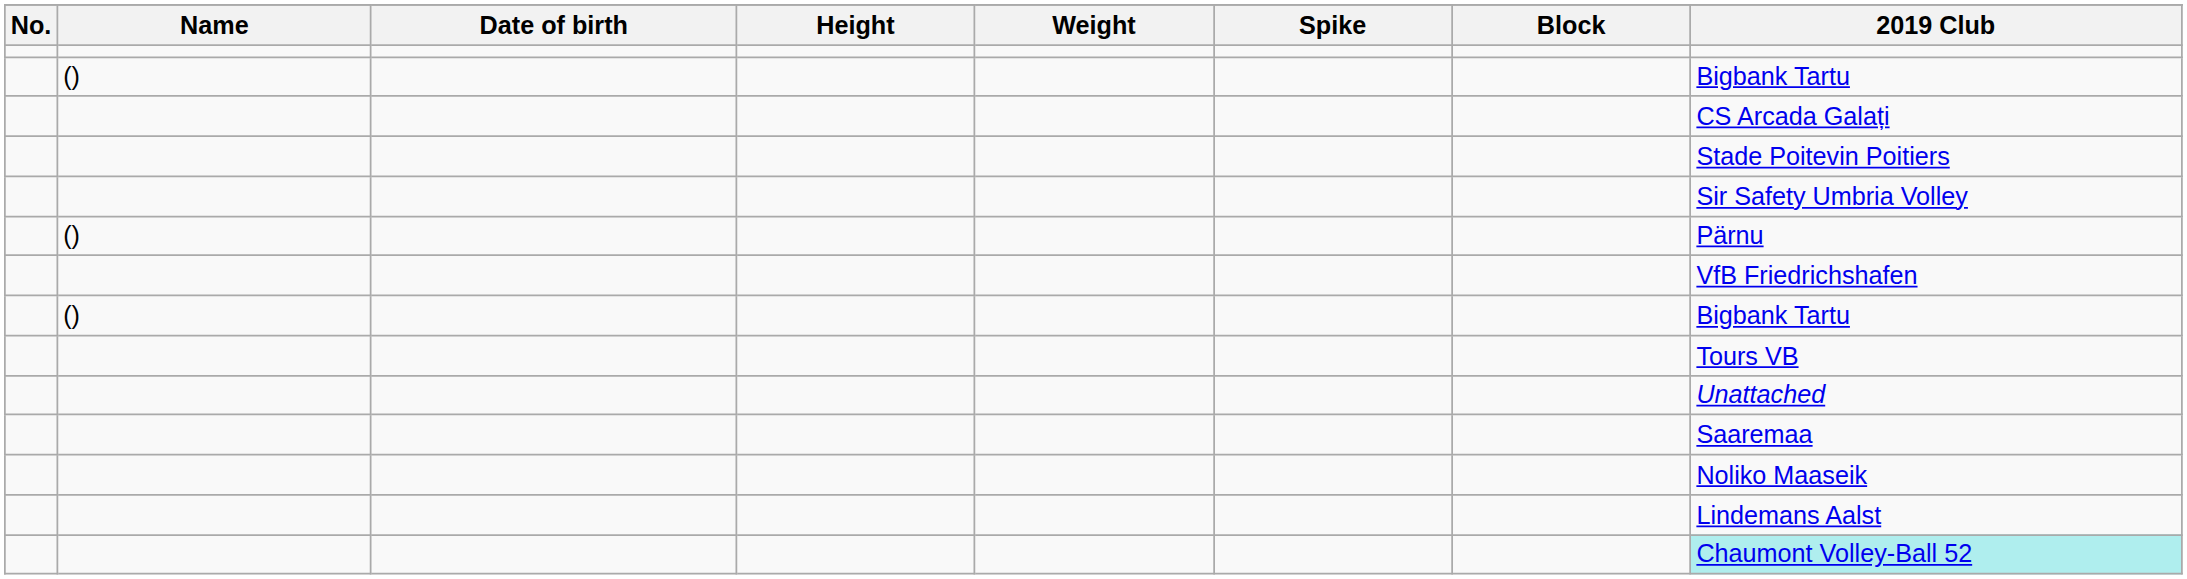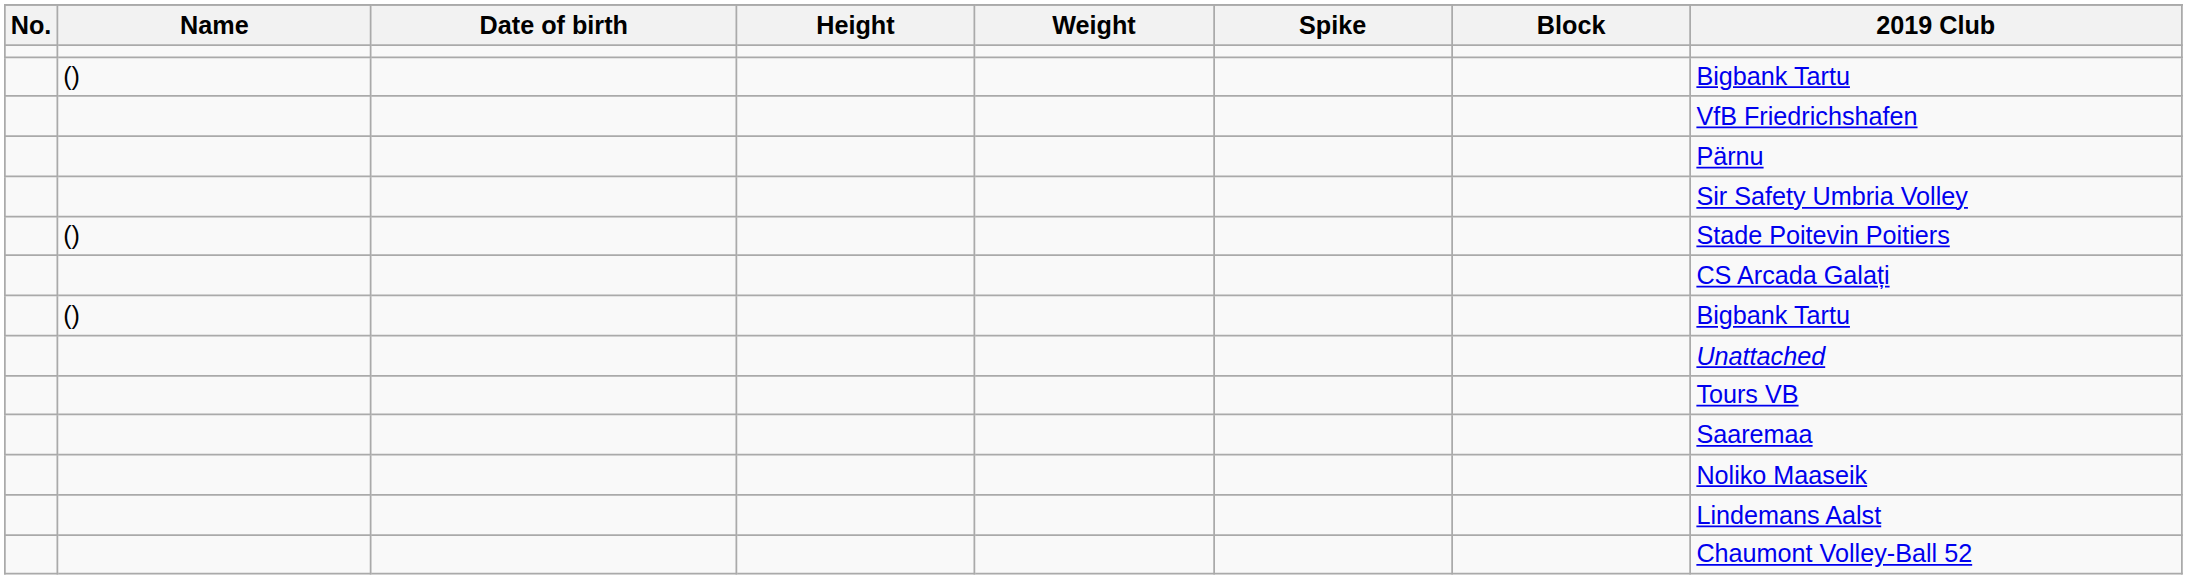row 4 | 2019 Club: CS Arcada Galați -> VfB Friedrichshafen
row 5 | 2019 Club: Stade Poitevin Poitiers -> Pärnu
row 7 | 2019 Club: Pärnu -> Stade Poitevin Poitiers
row 8 | 2019 Club: VfB Friedrichshafen -> CS Arcada Galați
row 10 | 2019 Club: Tours VB -> Unattached
row 11 | 2019 Club: Unattached -> Tours VB
row 15 | 2019 Club: paleturquoise background -> no background
